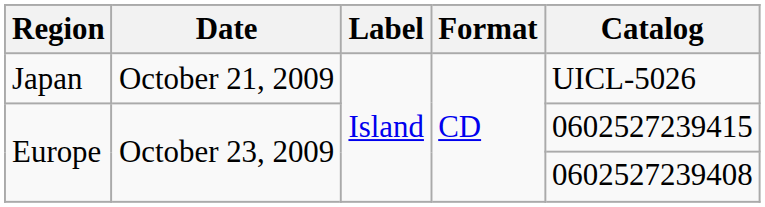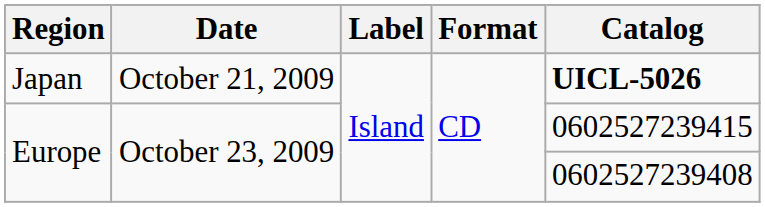Japan | Catalog: normal -> bold
